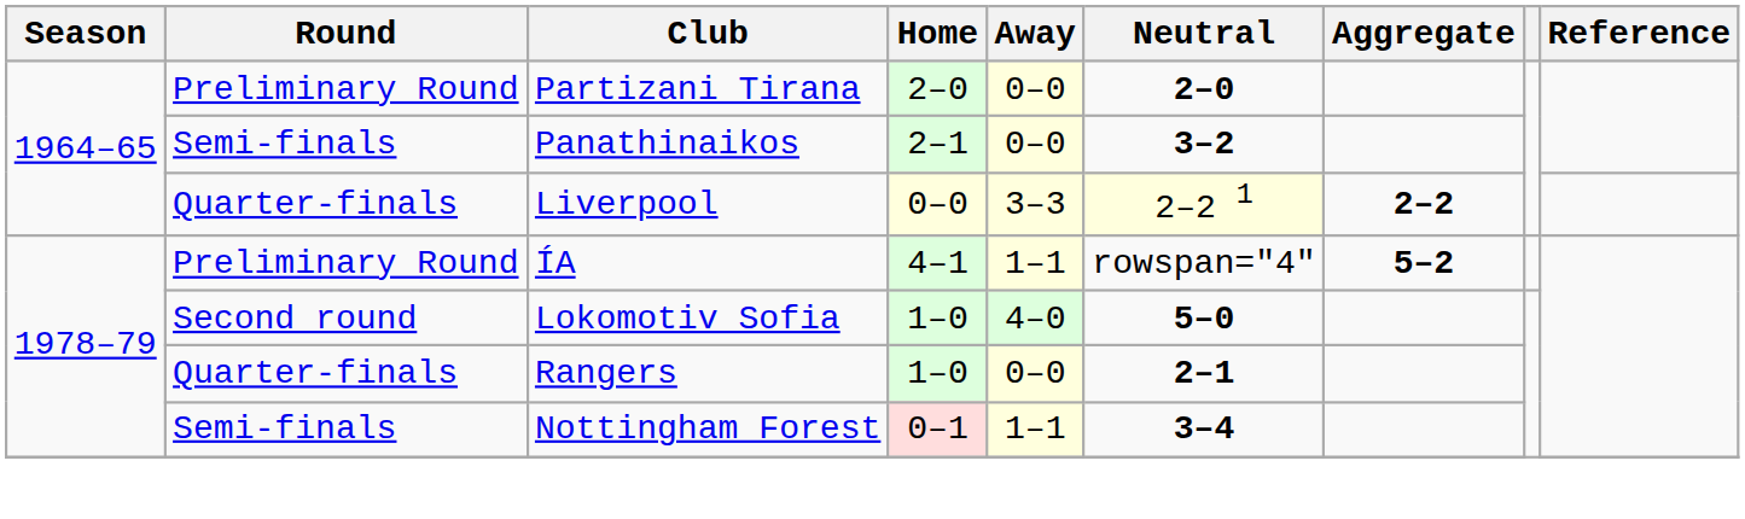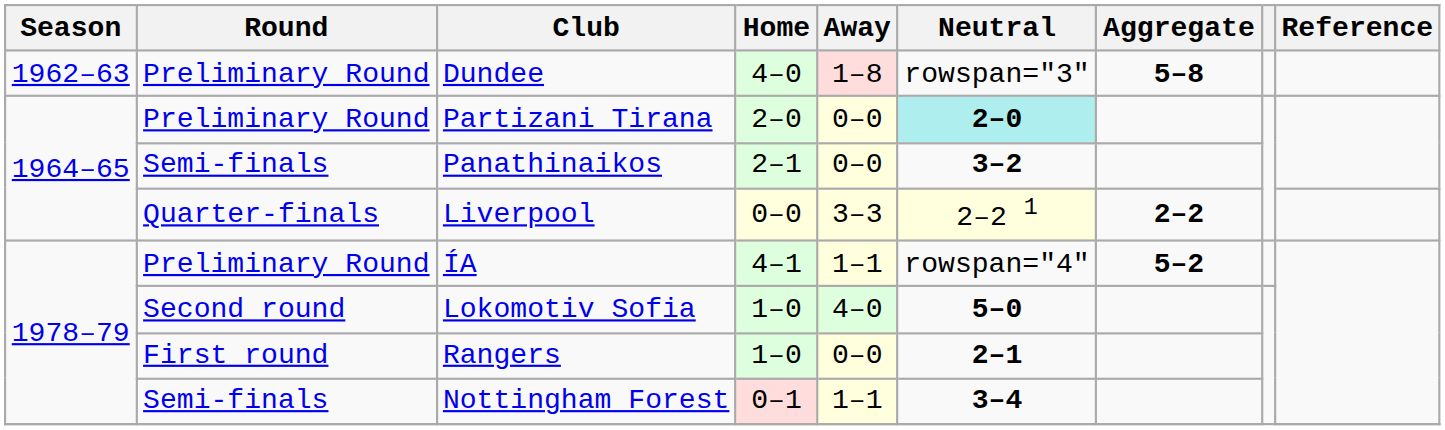+ row: 1962–63 | Preliminary Round | Dundee | 4–0 | 1–8 | rowspan="3" | 5–8
Partizani Tirana | Neutral: no background -> paleturquoise background
Rangers | Round: Quarter-finals -> First round
